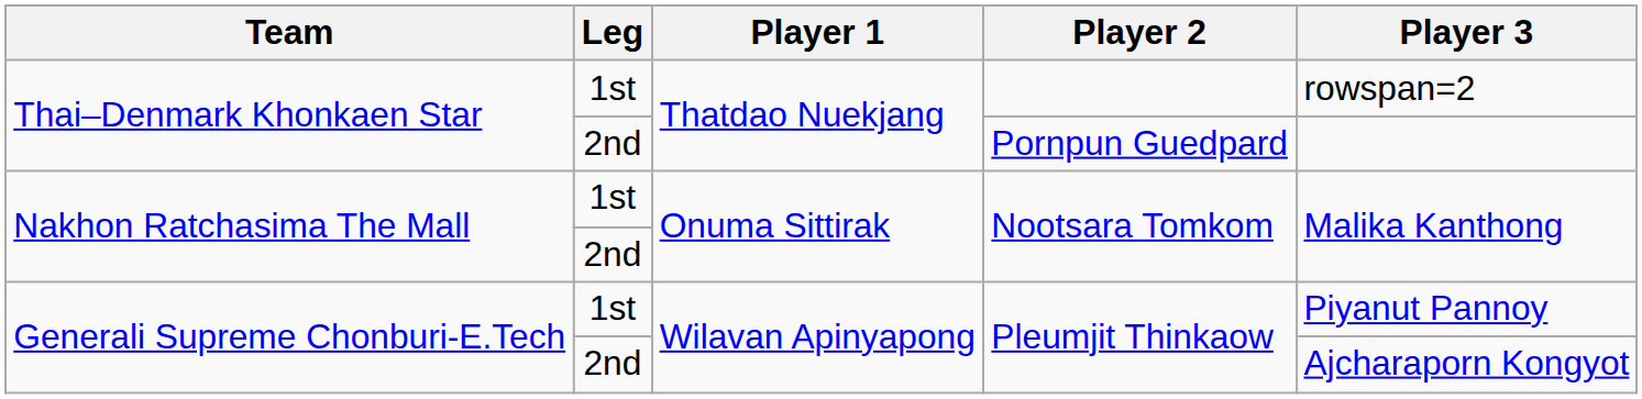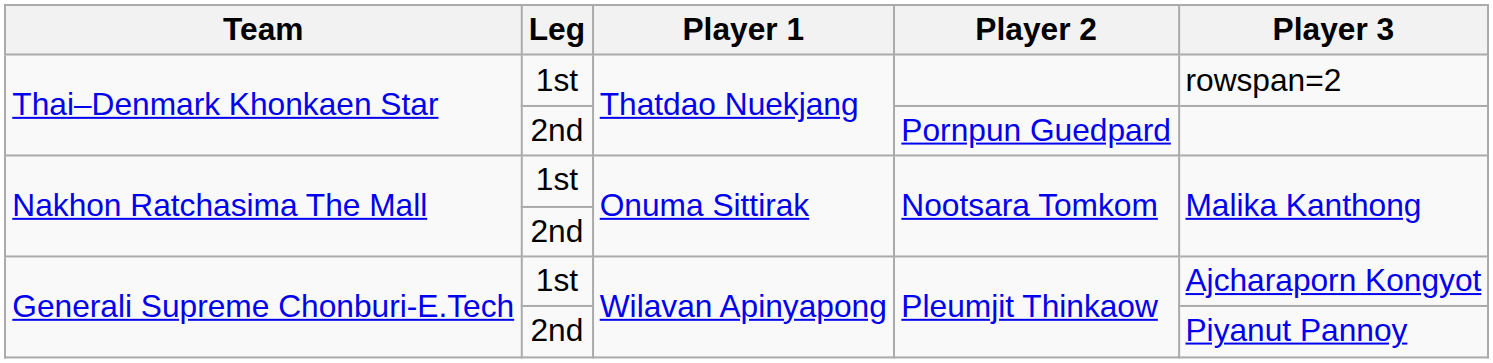1st / Pleumjit Thinkaow | Player 3: Piyanut Pannoy -> Ajcharaporn Kongyot
2nd / Pleumjit Thinkaow | Player 3: Ajcharaporn Kongyot -> Piyanut Pannoy
